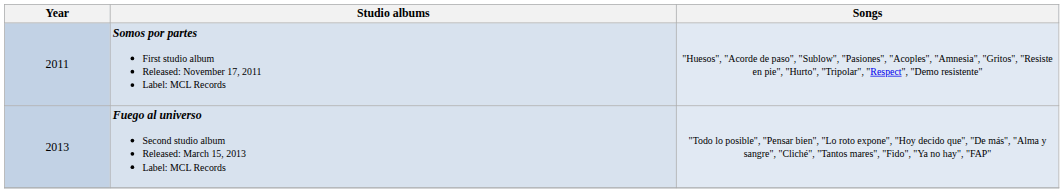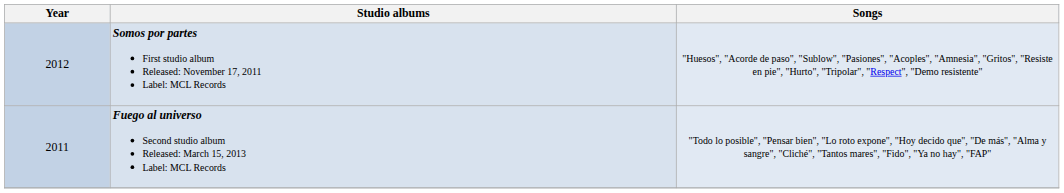row 2 | Year: 2011 -> 2012
row 3 | Year: 2013 -> 2011
